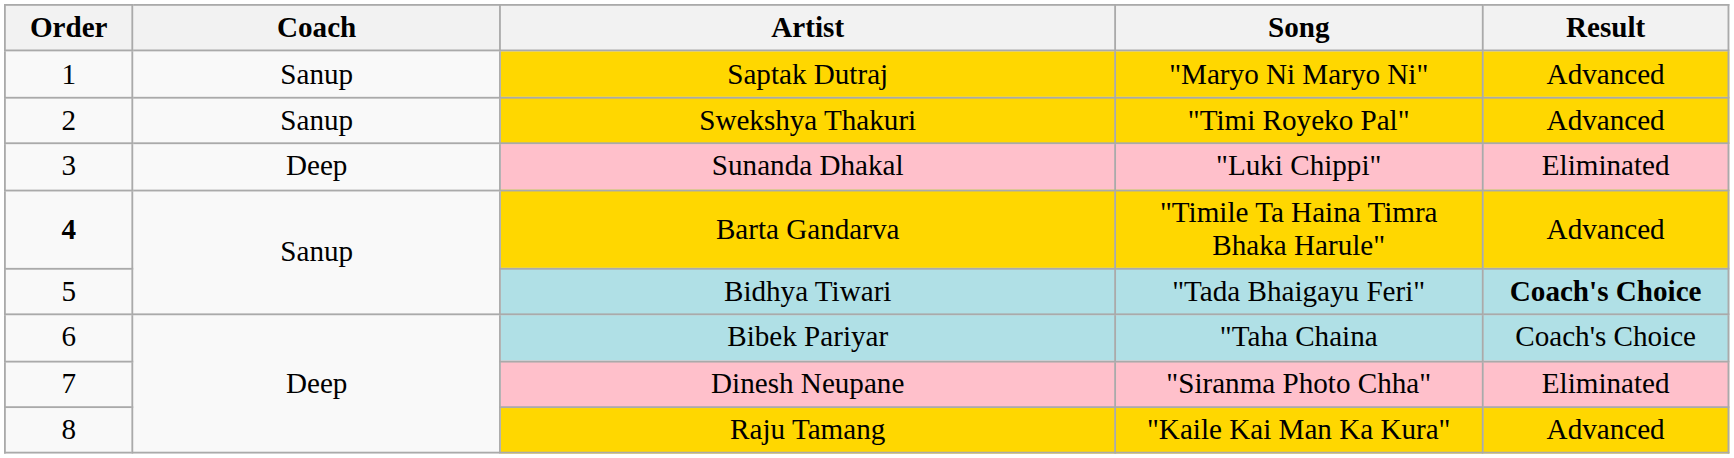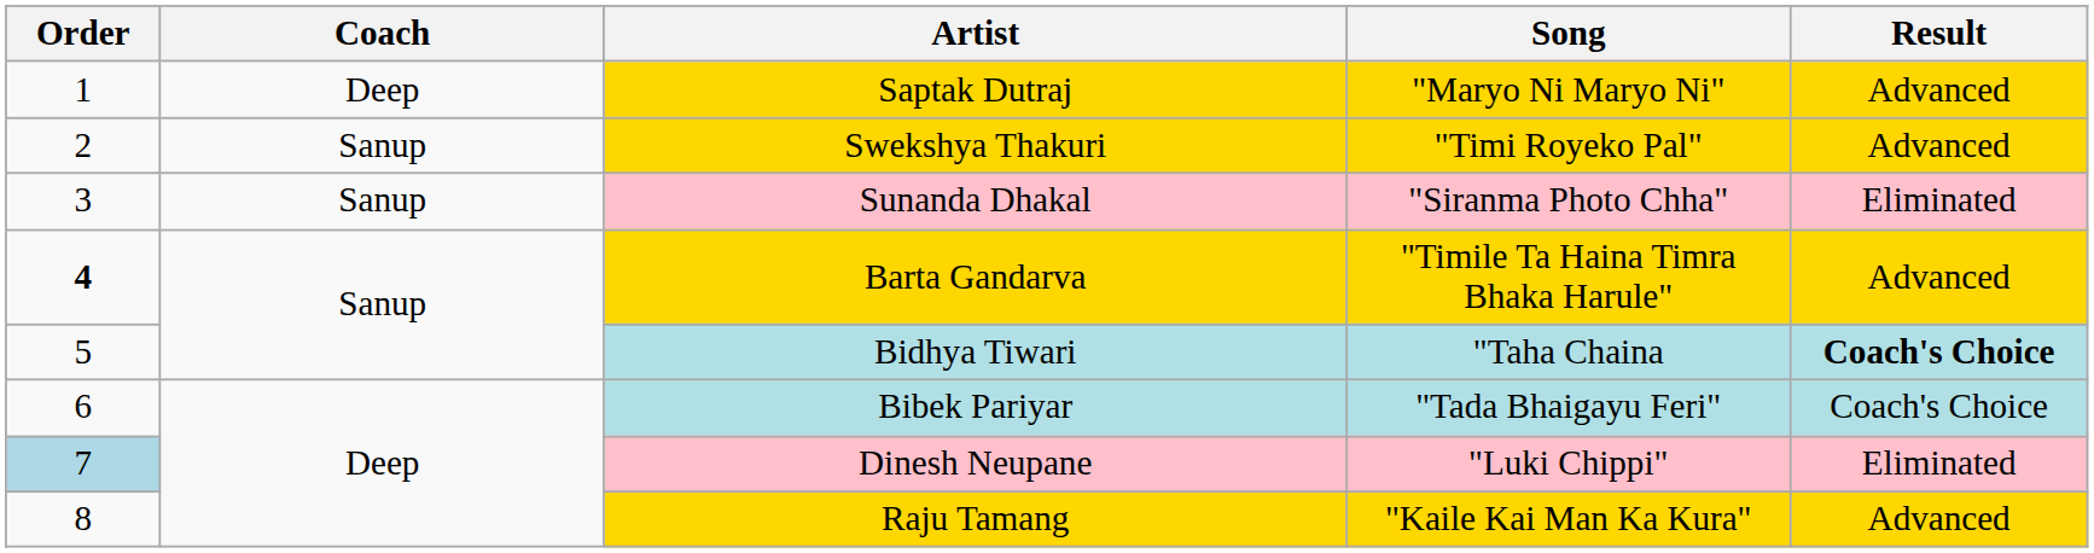Saptak Dutraj | Coach: Sanup -> Deep
Sunanda Dhakal | Coach: Deep -> Sanup
Sunanda Dhakal | Song: "Luki Chippi" -> "Siranma Photo Chha"
Bidhya Tiwari | Song: "Tada Bhaigayu Feri" -> "Taha Chaina
Bibek Pariyar | Song: "Taha Chaina -> "Tada Bhaigayu Feri"
Dinesh Neupane | Order: no background -> lightblue background
Dinesh Neupane | Song: "Siranma Photo Chha" -> "Luki Chippi"
